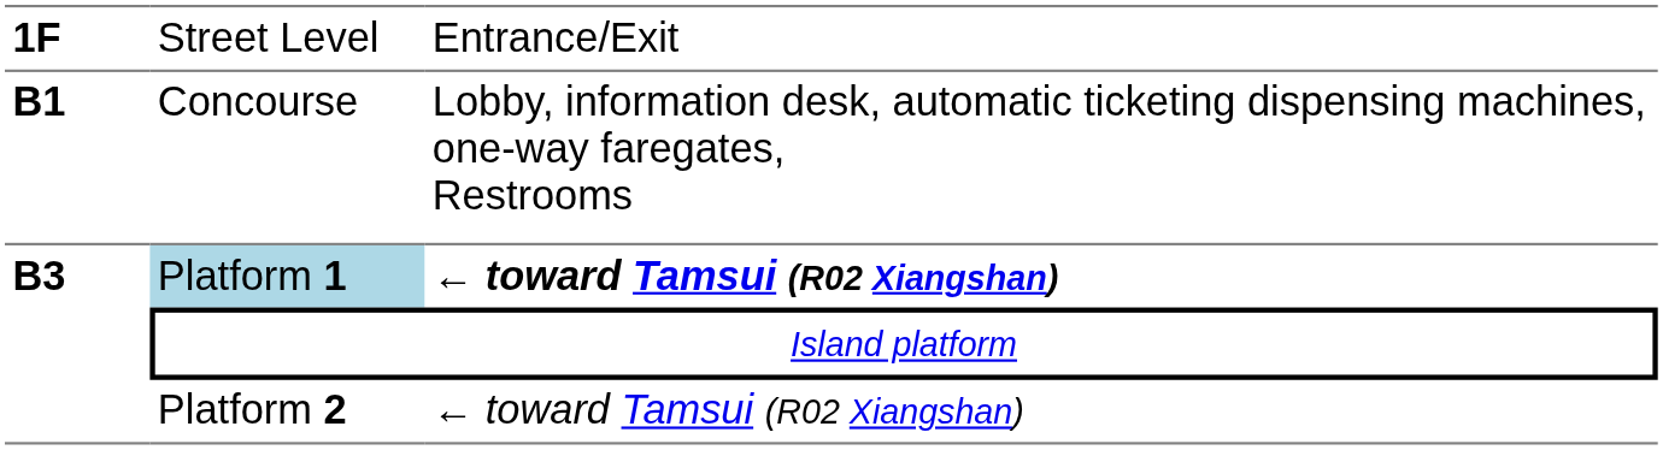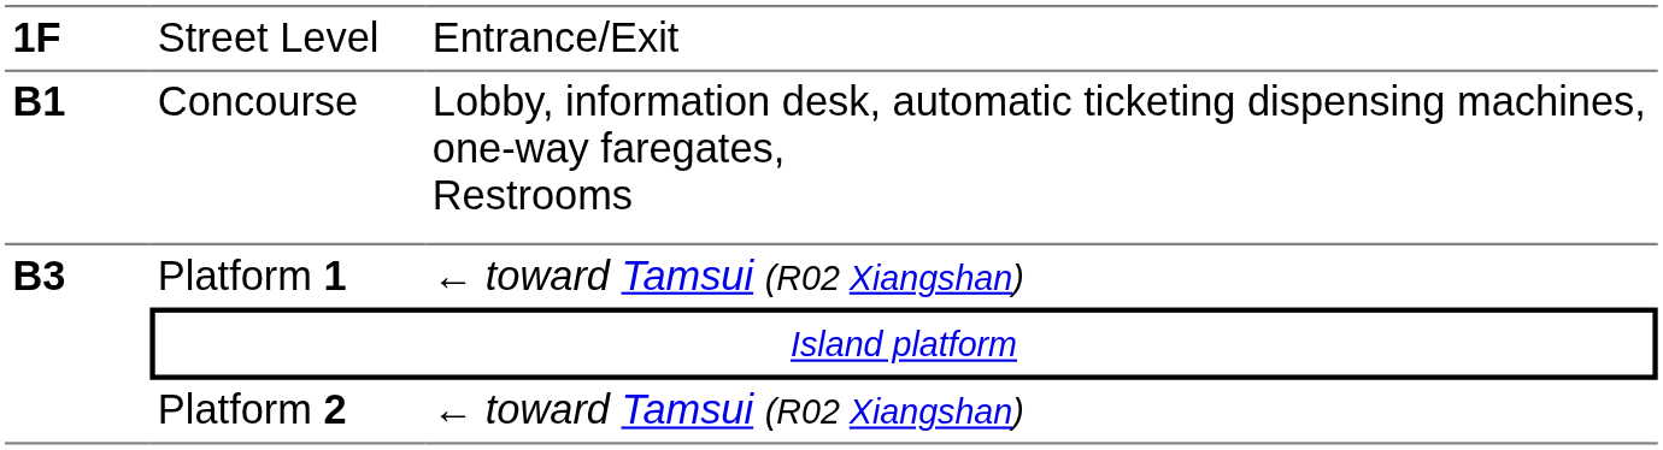Platform 1 | column 2: lightblue background -> no background
Platform 1 | column 3: bold -> normal
